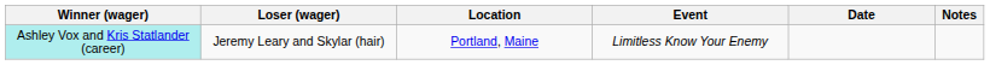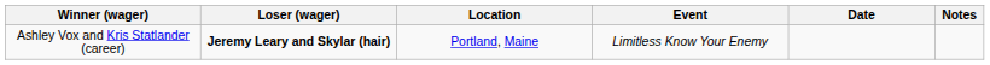row 2 | Winner (wager): paleturquoise background -> no background
row 2 | Loser (wager): normal -> bold
